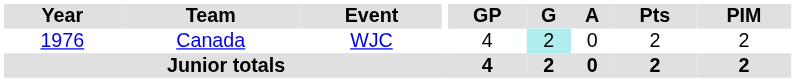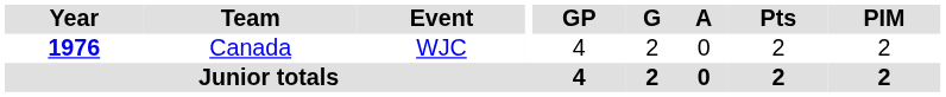Canada | Year: normal -> bold
Canada | G: paleturquoise background -> no background
